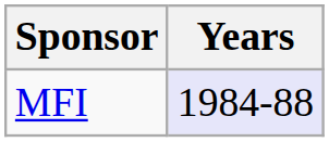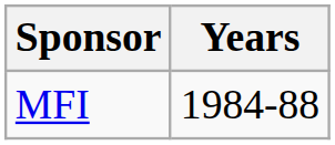MFI | Years: lavender background -> no background
